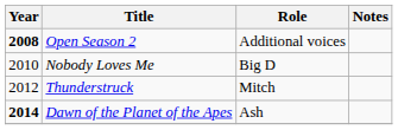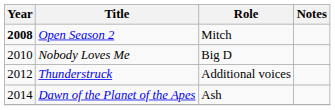Open Season 2 | Role: Additional voices -> Mitch
Thunderstruck | Role: Mitch -> Additional voices
Dawn of the Planet of the Apes | Year: bold -> normal
